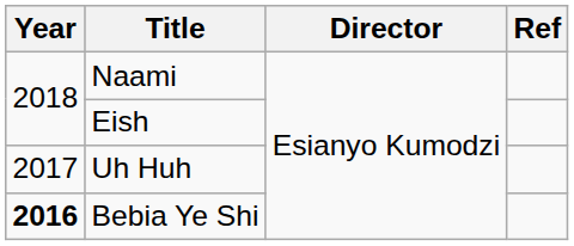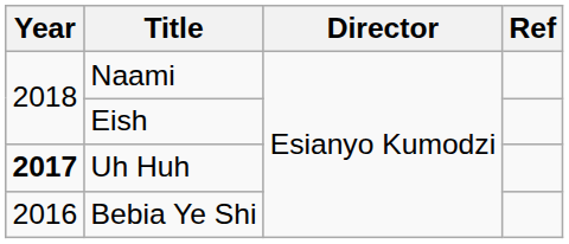Uh Huh | Year: normal -> bold
Bebia Ye Shi | Year: bold -> normal
